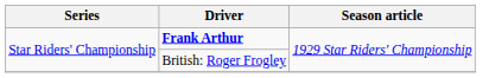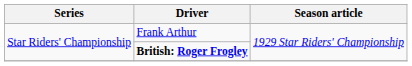Frank Arthur | Driver: bold -> normal
British: Roger Frogley | Driver: normal -> bold
